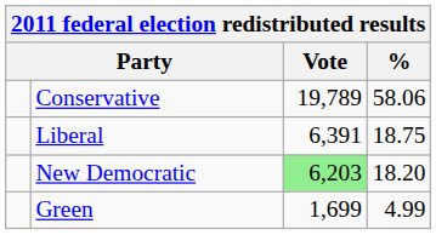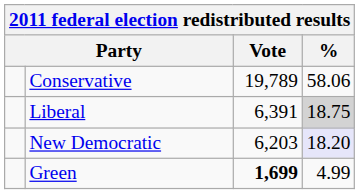Liberal | %: no background -> lightgrey background
New Democratic | Vote: lightgreen background -> no background
New Democratic | %: no background -> lavender background
Green | Vote: normal -> bold
